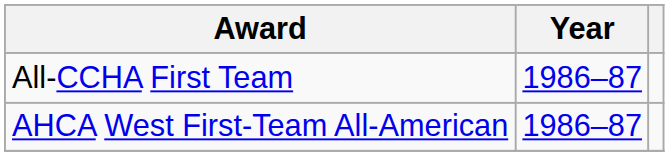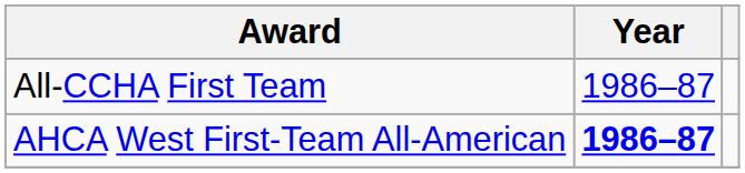row 3 | Year: normal -> bold
